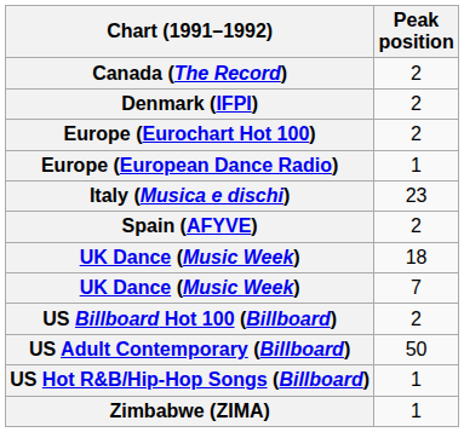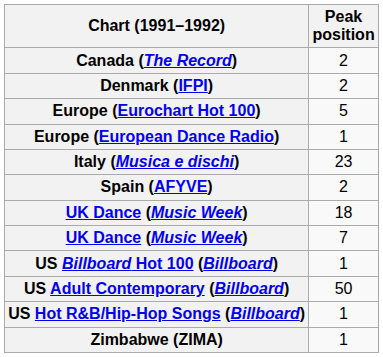row 4 | Peak position: 2 -> 5
row 10 | Peak position: 2 -> 1
